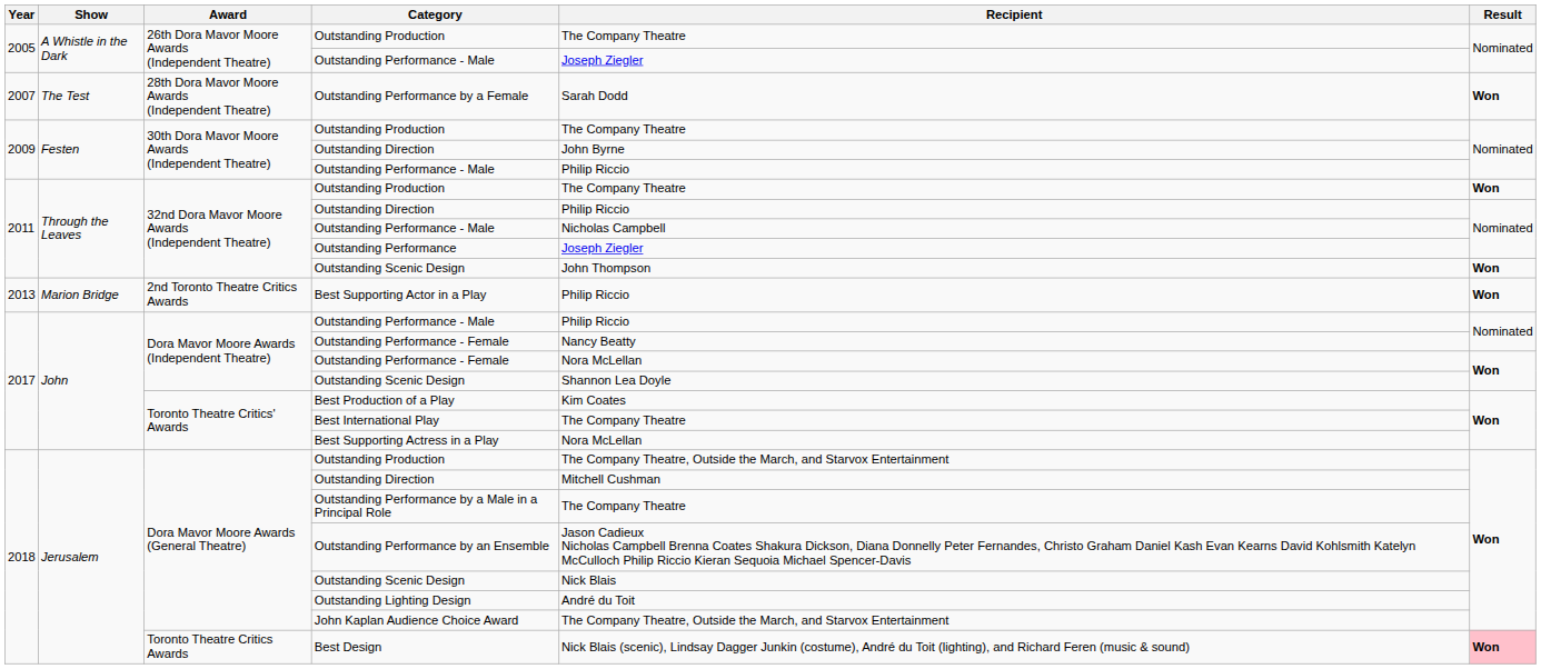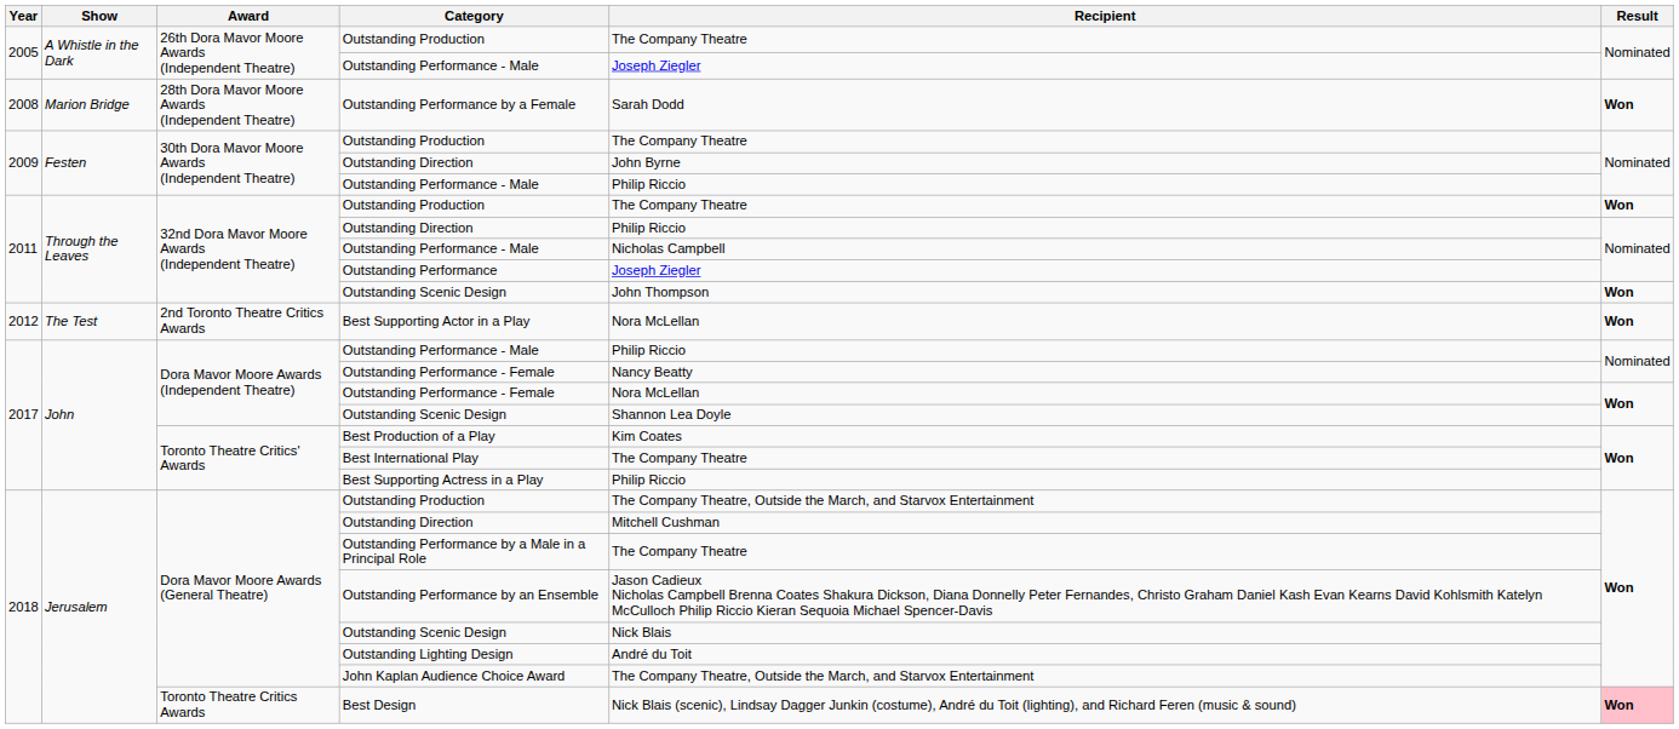Outstanding Performance by a Female | Year: 2007 -> 2008
Outstanding Performance by a Female | Show: The Test -> Marion Bridge
Best Supporting Actor in a Play | Year: 2013 -> 2012
Best Supporting Actor in a Play | Show: Marion Bridge -> The Test
Best Supporting Actor in a Play | Recipient: Philip Riccio -> Nora McLellan
Best Supporting Actress in a Play | Recipient: Nora McLellan -> Philip Riccio
